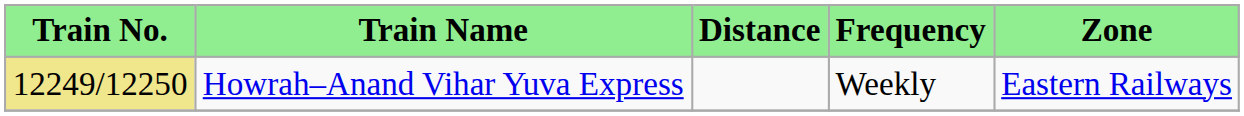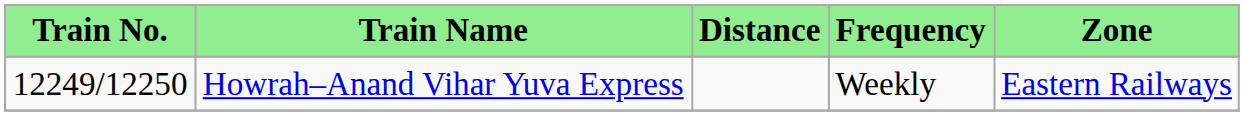Howrah–Anand Vihar Yuva Express | Train No.: khaki background -> no background
